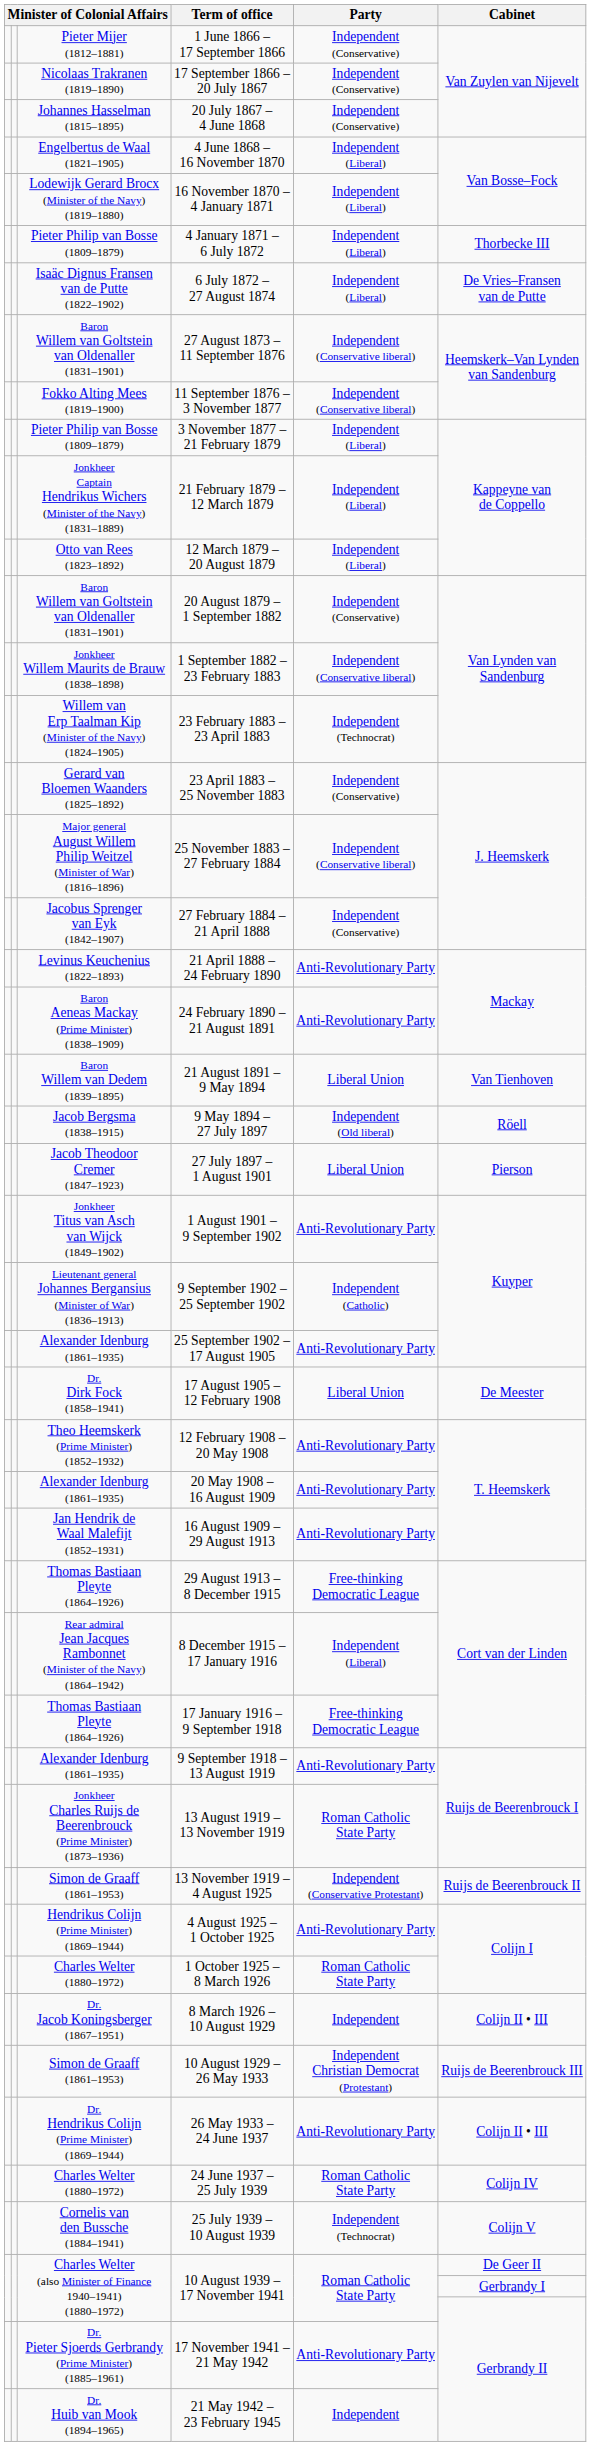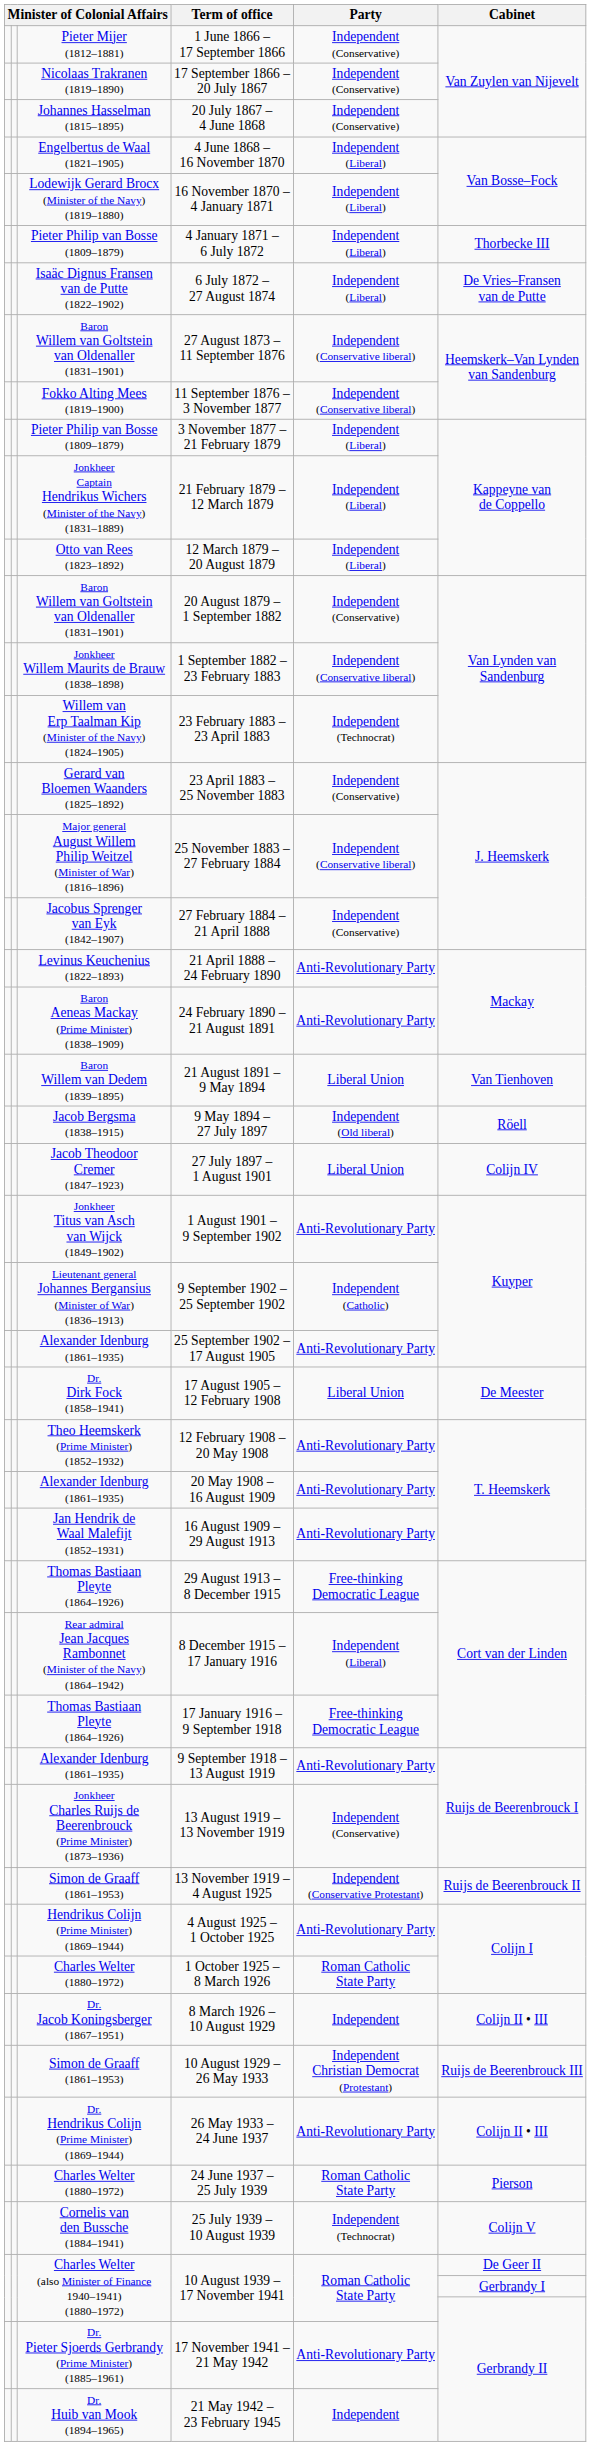27 July 1897 – 1 August 1901 | Cabinet: Pierson -> Colijn IV
13 August 1919 – 13 November 1919 | Party: Roman Catholic State Party -> Independent (Conservative)
24 June 1937 – 25 July 1939 | Cabinet: Colijn IV -> Pierson
